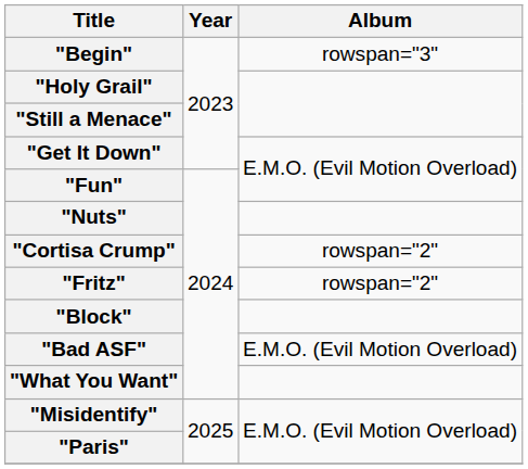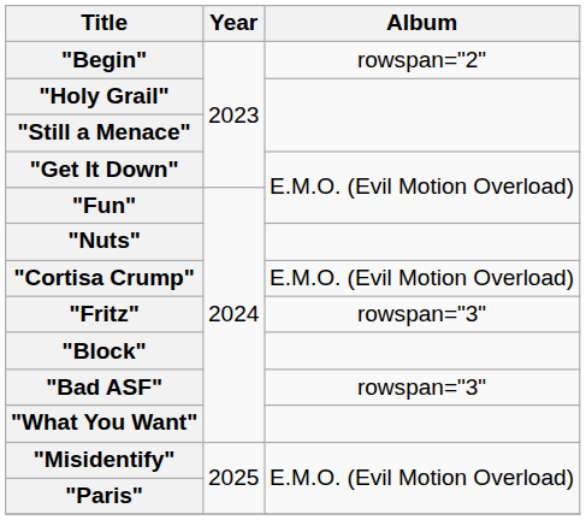"Begin" | Album: rowspan="3" -> rowspan="2"
"Cortisa Crump" | Album: rowspan="2" -> E.M.O. (Evil Motion Overload)
"Fritz" | Album: rowspan="2" -> rowspan="3"
"Bad ASF" | Album: E.M.O. (Evil Motion Overload) -> rowspan="3"
